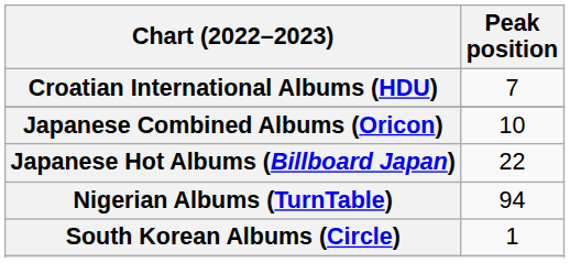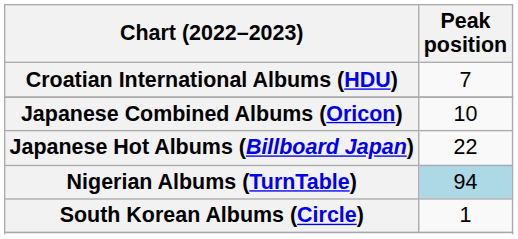Nigerian Albums (TurnTable) | Peak position: no background -> lightblue background
